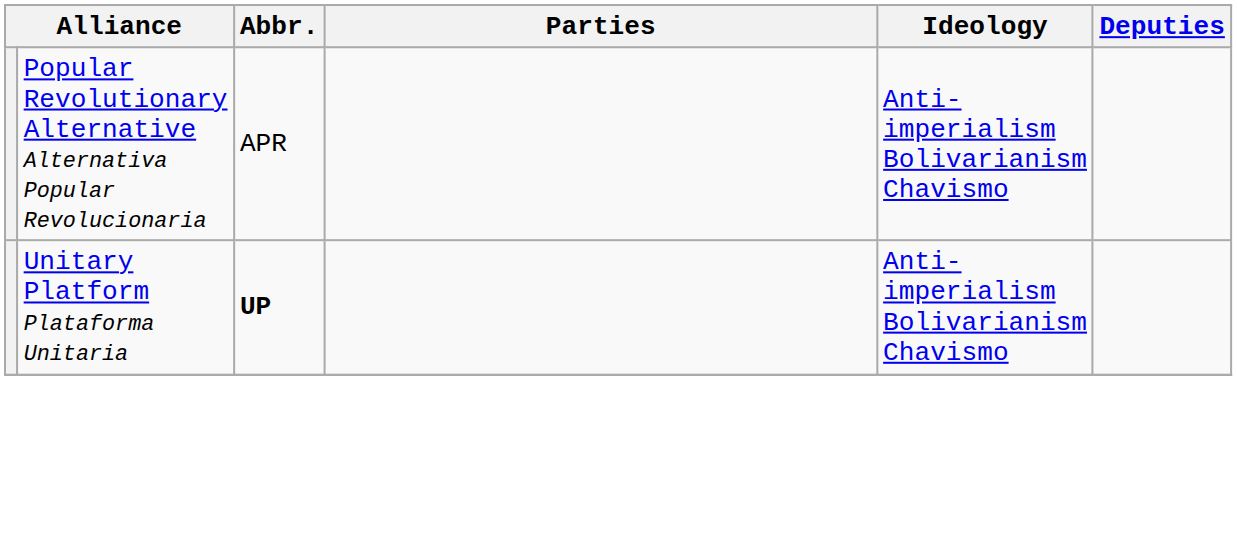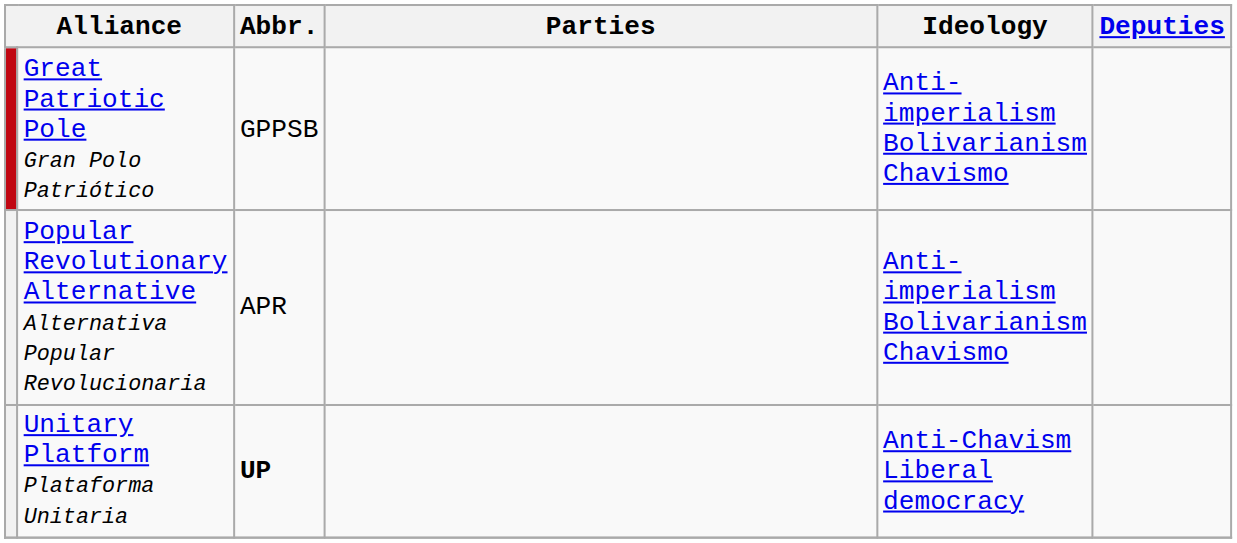+ row: Great Patriotic Pole Gran Polo Patriótico | GPPSB | Anti-imperialism Bolivarianism Chavismo
Unitary Platform Plataforma Unitaria | Ideology: Anti-imperialism Bolivarianism Chavismo -> Anti-Chavism Liberal democracy
